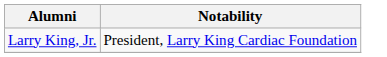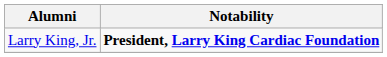Larry King, Jr. | Notability: normal -> bold
